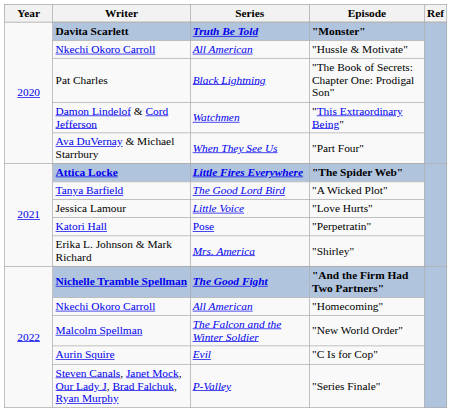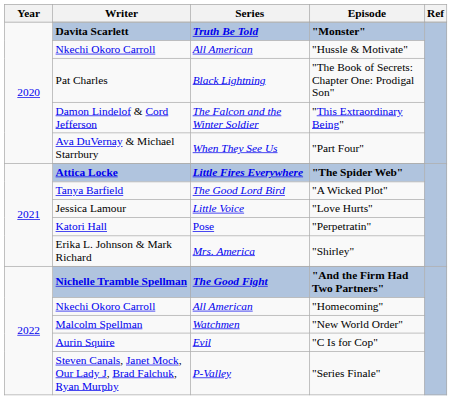"This Extraordinary Being" | Series: Watchmen -> The Falcon and the Winter Soldier
"New World Order" | Series: The Falcon and the Winter Soldier -> Watchmen
